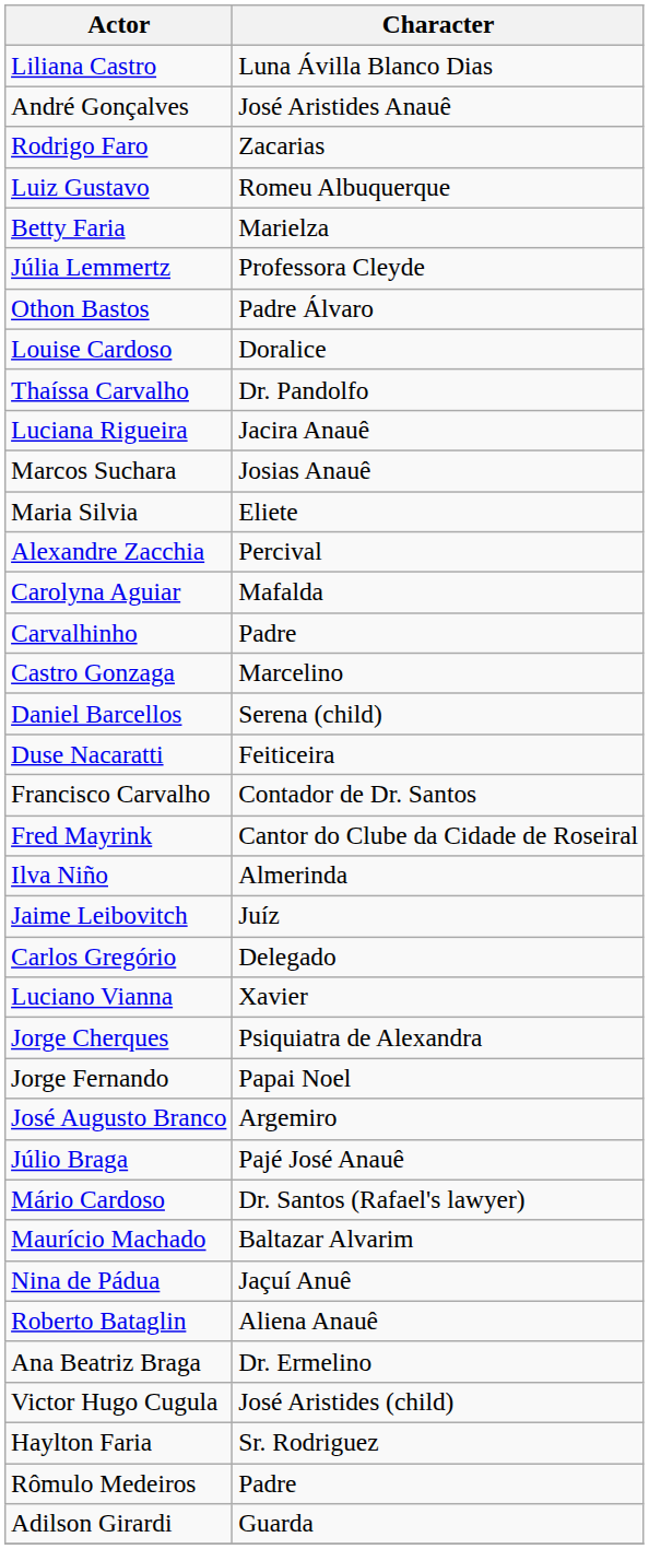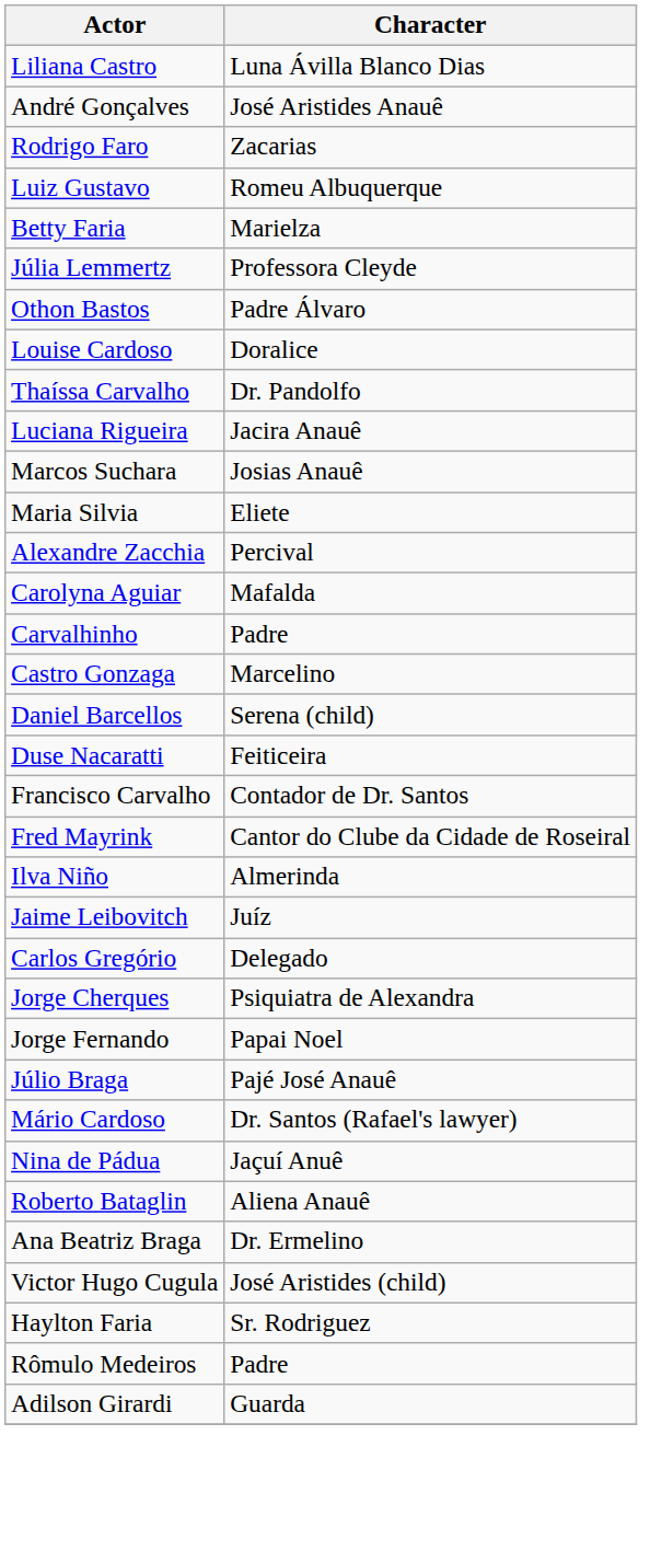- row: Luciano Vianna | Xavier
- row: José Augusto Branco | Argemiro
- row: Maurício Machado | Baltazar Alvarim
